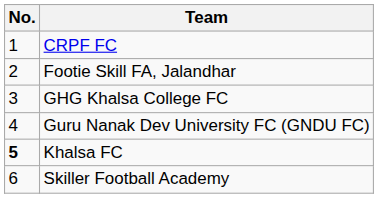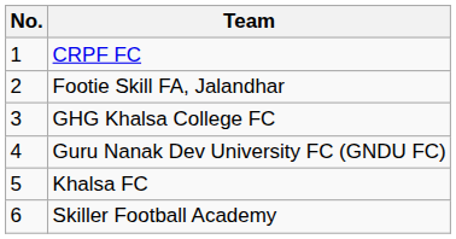Khalsa FC | No.: bold -> normal
